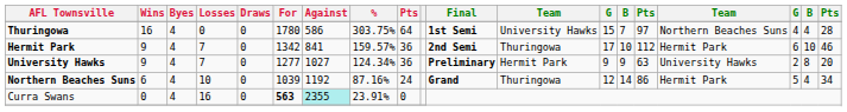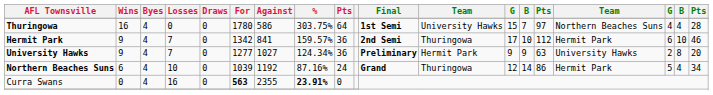Curra Swans | Against: paleturquoise background -> no background
Curra Swans | %: normal -> bold
